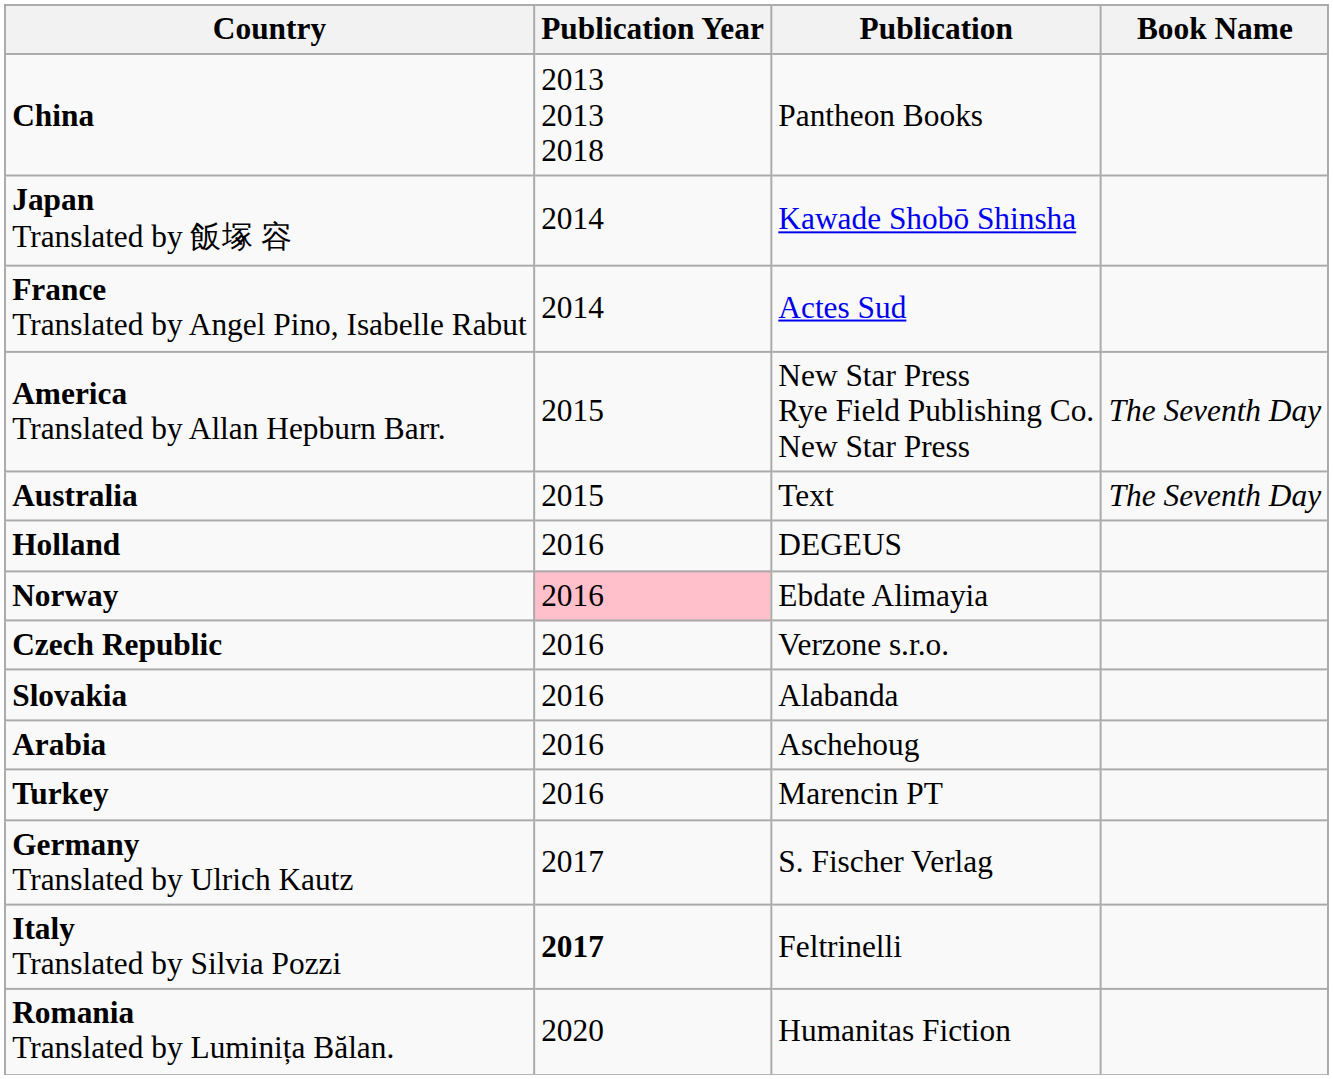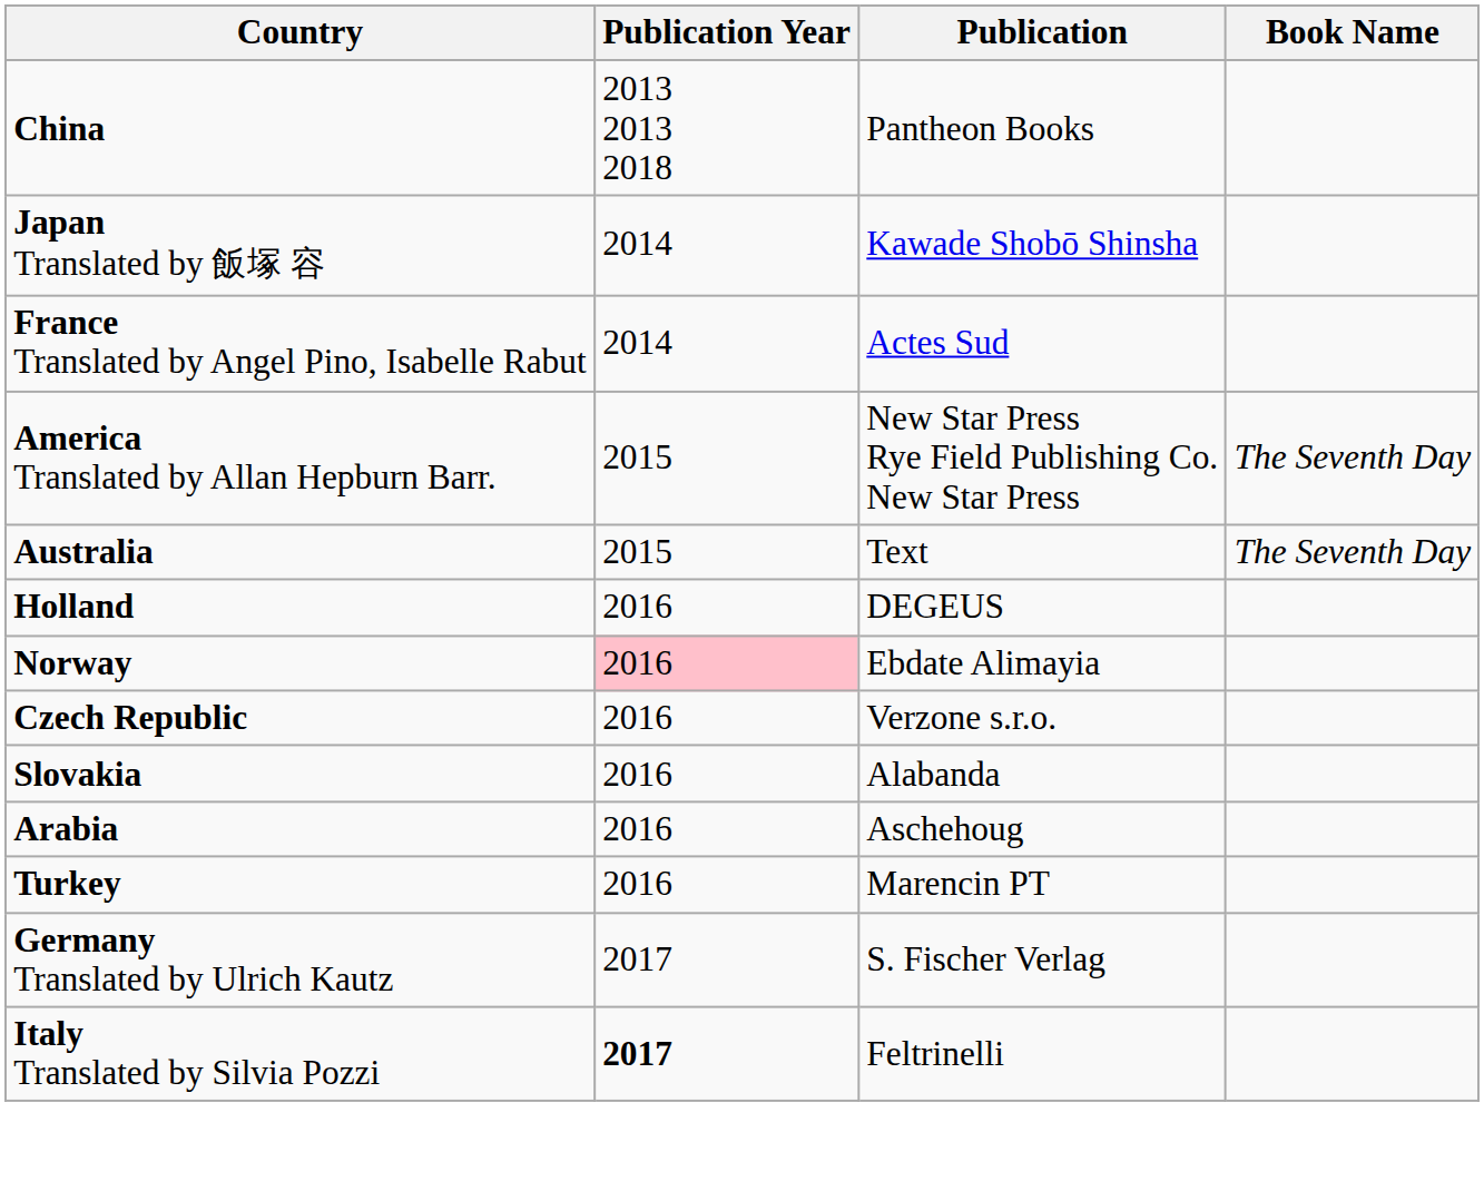- row: Romania Translated by Luminița Bălan. | 2020 | Humanitas Fiction
